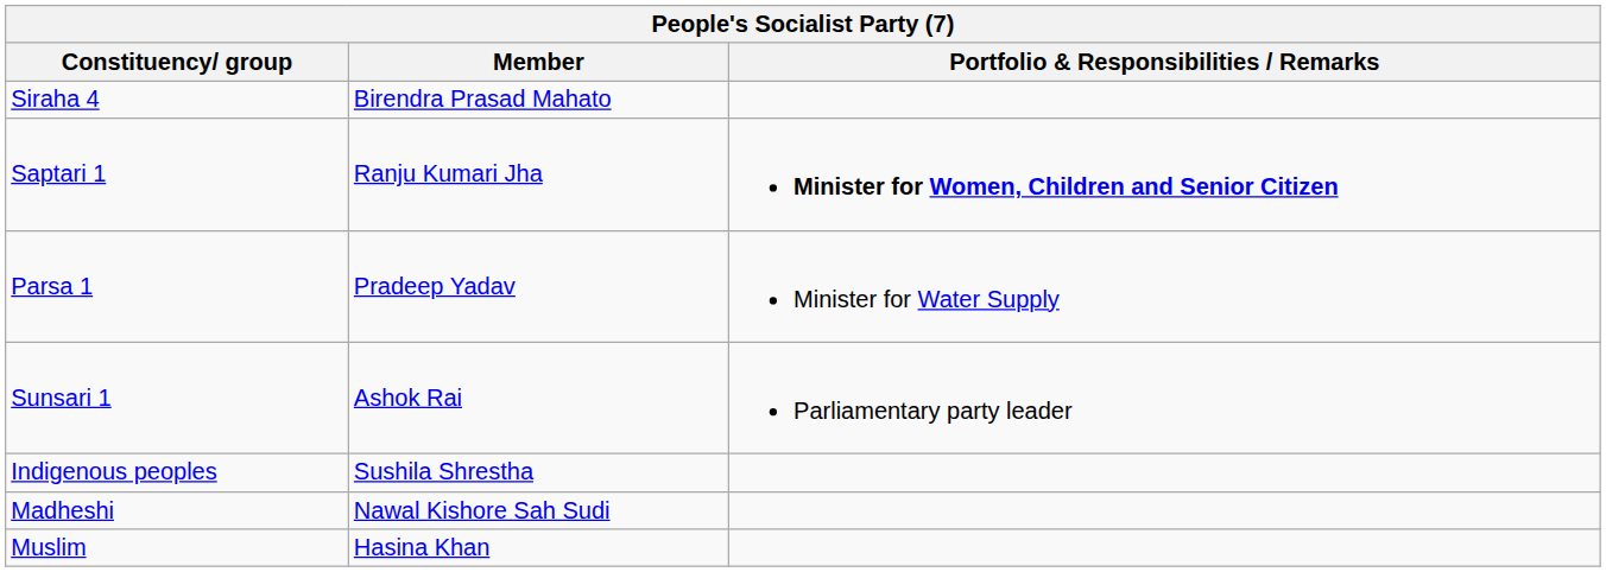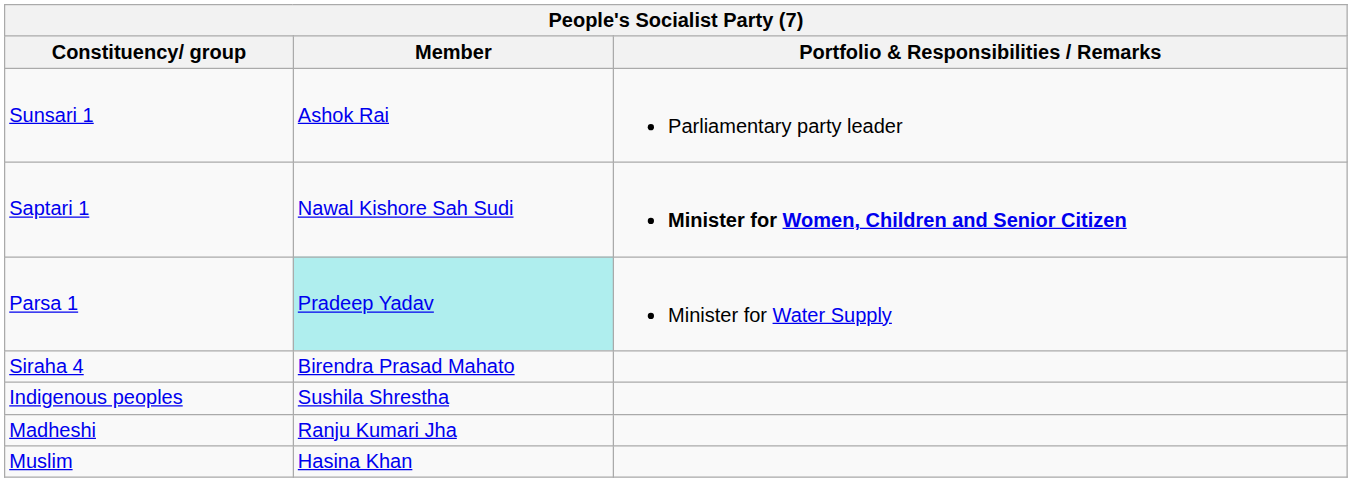rows swapped: Sunsari 1 <-> Siraha 4
Saptari 1 | Member: Ranju Kumari Jha -> Nawal Kishore Sah Sudi
Parsa 1 | Member: no background -> paleturquoise background
Madheshi | Member: Nawal Kishore Sah Sudi -> Ranju Kumari Jha
